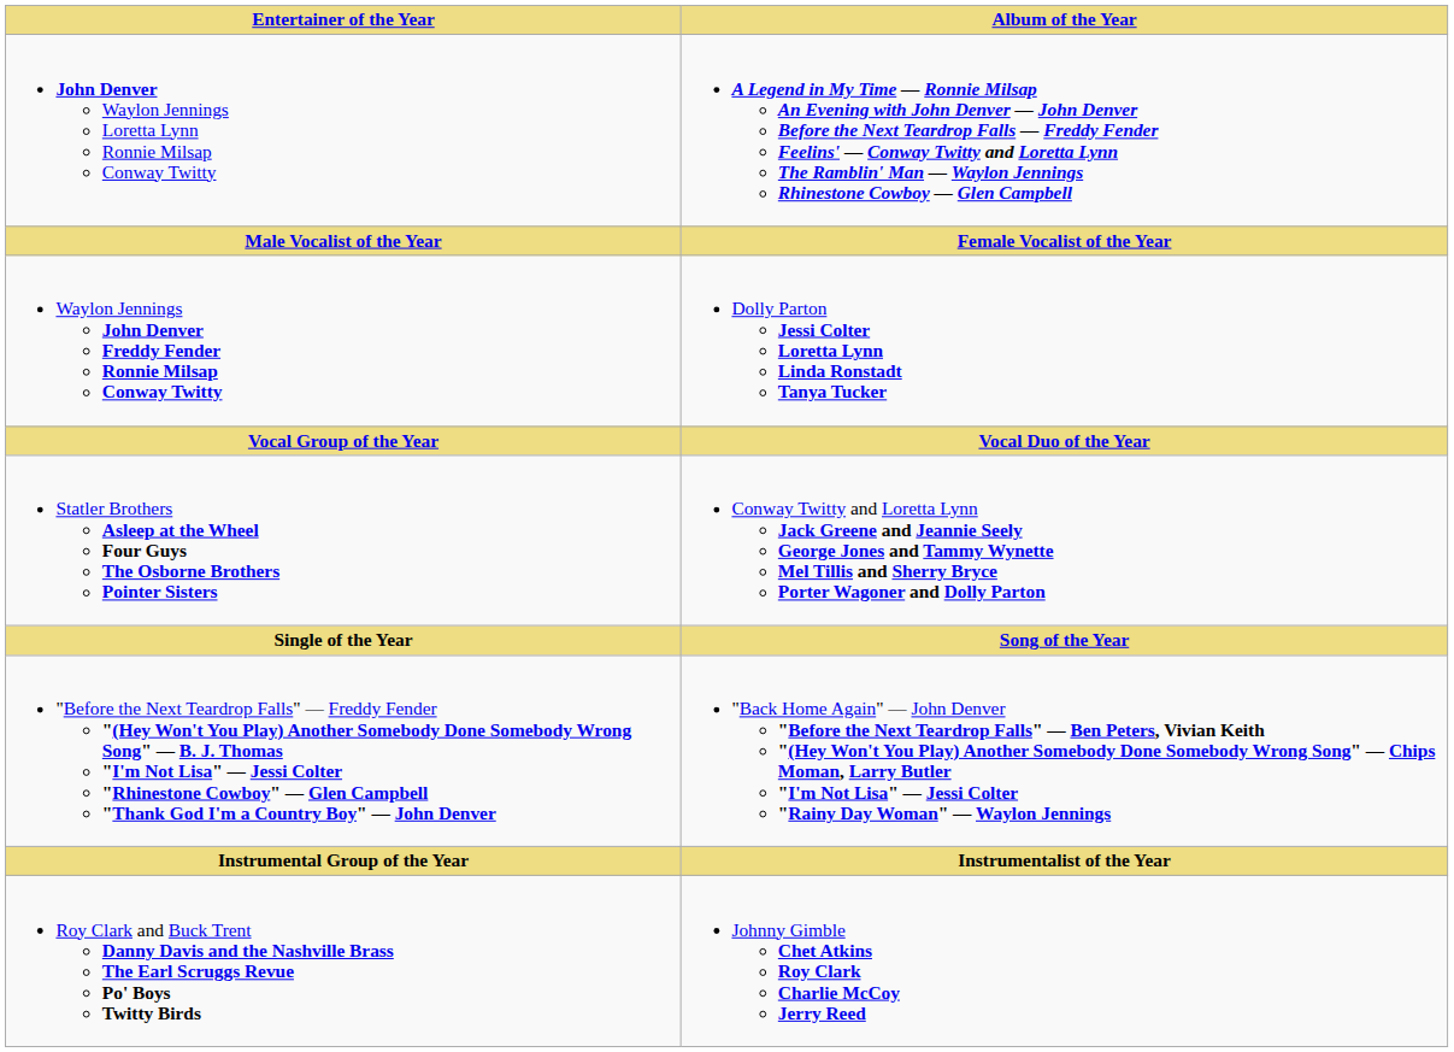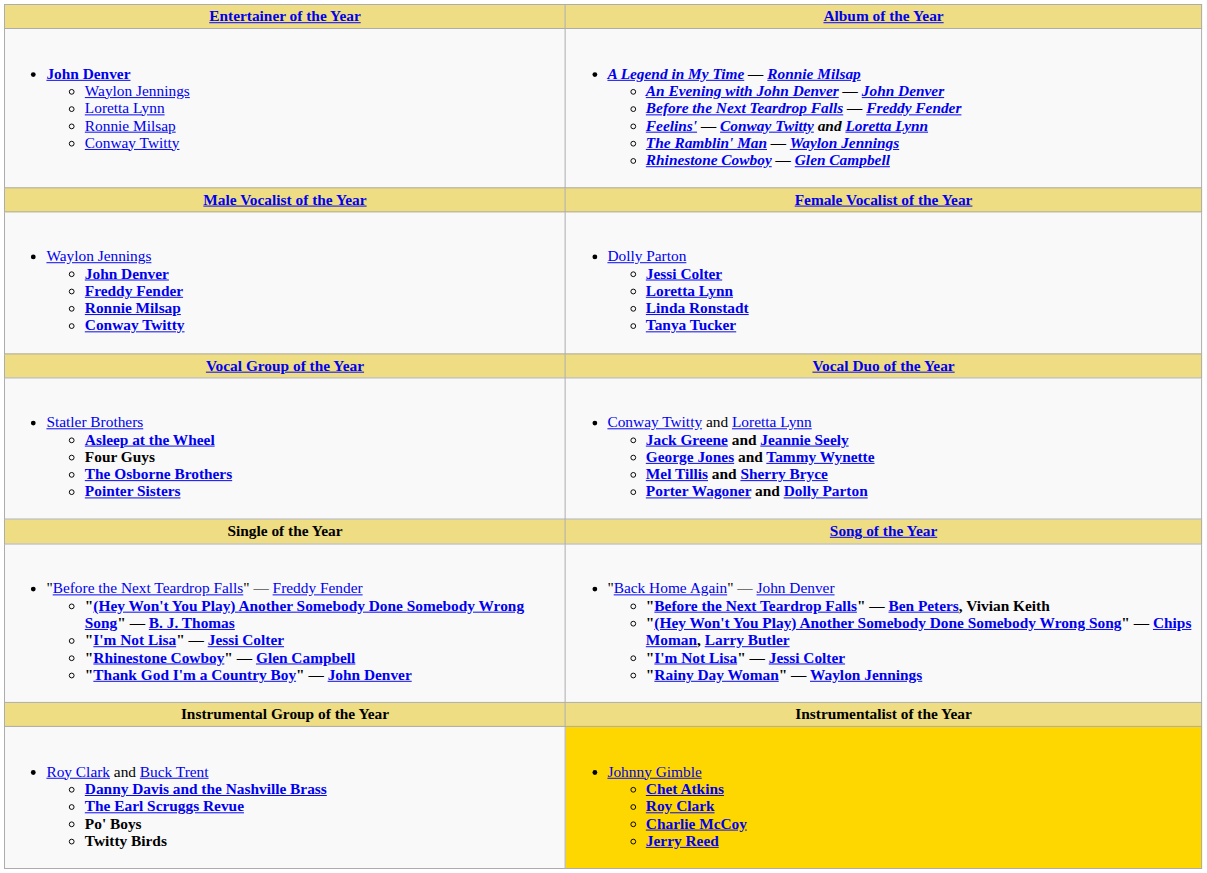row 10 | Album of the Year: no background -> gold background
